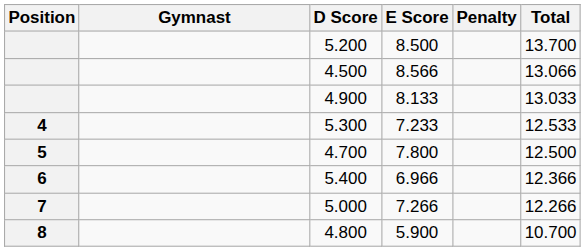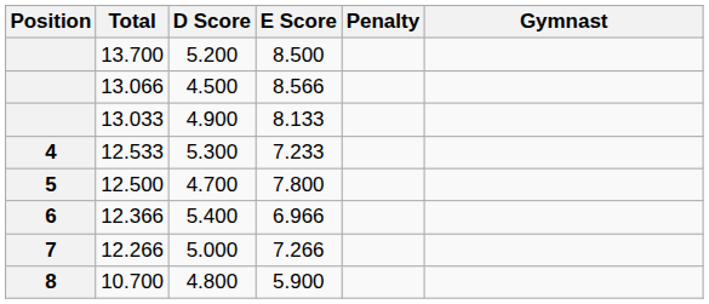columns swapped: Gymnast <-> Total
